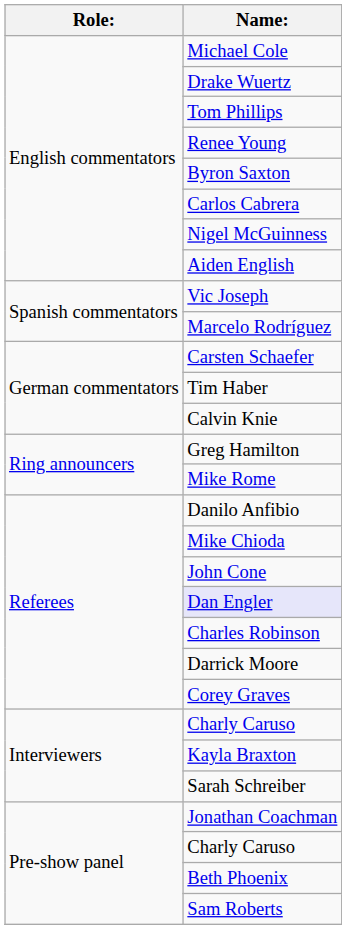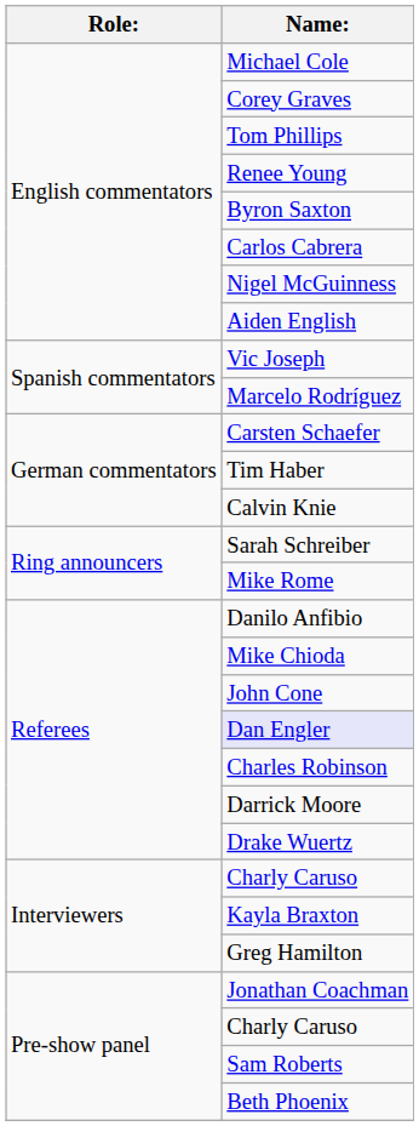row 3 | Name:: Drake Wuertz -> Corey Graves
row 15 | Name:: Greg Hamilton -> Sarah Schreiber
row 23 | Name:: Corey Graves -> Drake Wuertz
row 26 | Name:: Sarah Schreiber -> Greg Hamilton
row 29 | Name:: Beth Phoenix -> Sam Roberts
row 30 | Name:: Sam Roberts -> Beth Phoenix
